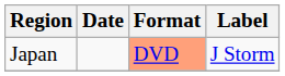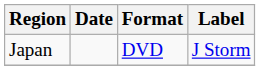Japan | Format: lightsalmon background -> no background
